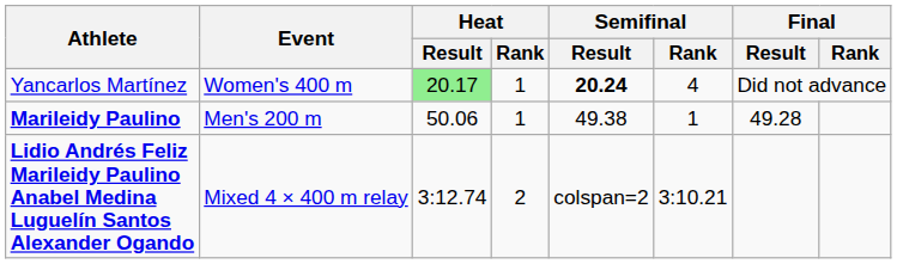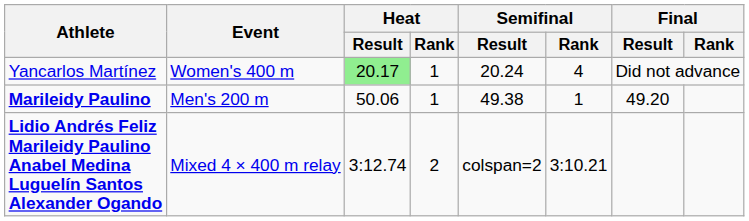Yancarlos Martínez | Semifinal / Result: bold -> normal
Marileidy Paulino | Final / Result: 49.28 -> 49.20
